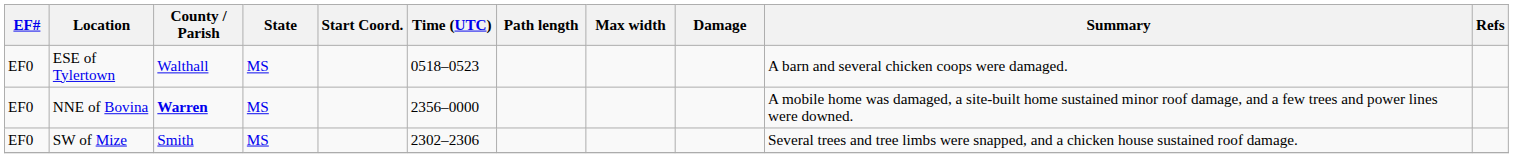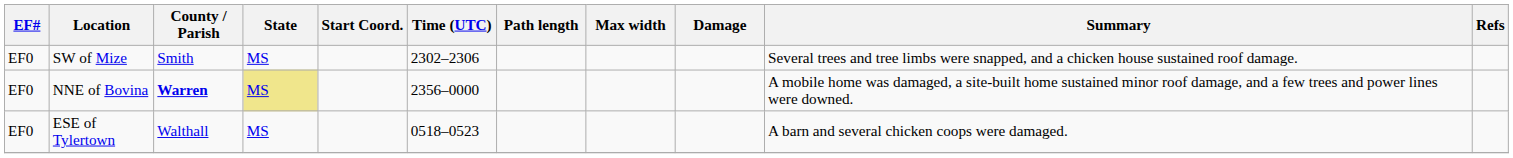rows swapped: SW of Mize <-> ESE of Tylertown
NNE of Bovina | State: no background -> khaki background
